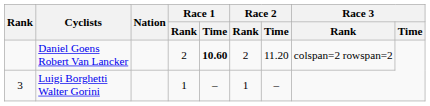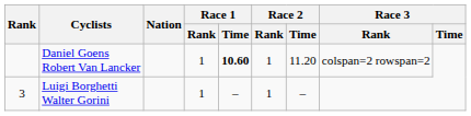Daniel Goens Robert Van Lancker | Race 1 / Rank: 2 -> 1
Daniel Goens Robert Van Lancker | Race 2 / Rank: 2 -> 1
